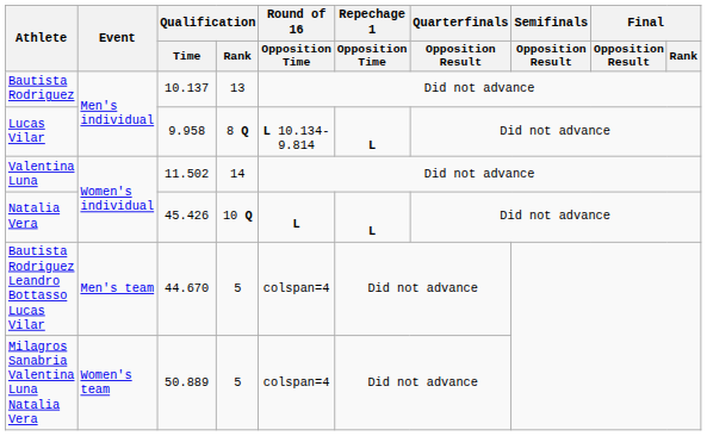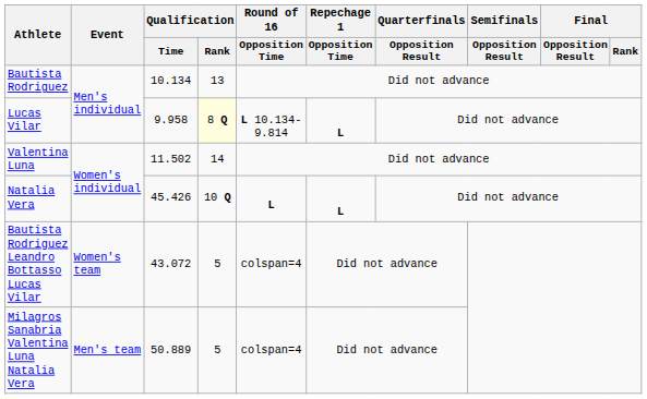Bautista Rodriguez | Qualification / Time: 10.137 -> 10.134
Lucas Vilar | Qualification / Rank: no background -> lightyellow background
Bautista Rodriguez Leandro Bottasso Lucas Vilar | Event: Men's team -> Women's team
Bautista Rodriguez Leandro Bottasso Lucas Vilar | Qualification / Time: 44.670 -> 43.072
Milagros Sanabria Valentina Luna Natalia Vera | Event: Women's team -> Men's team
